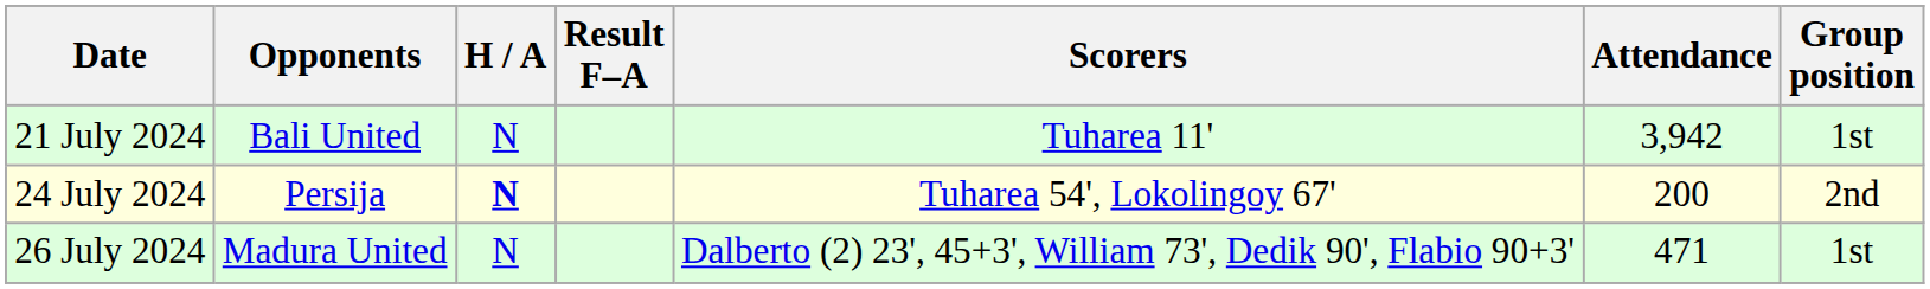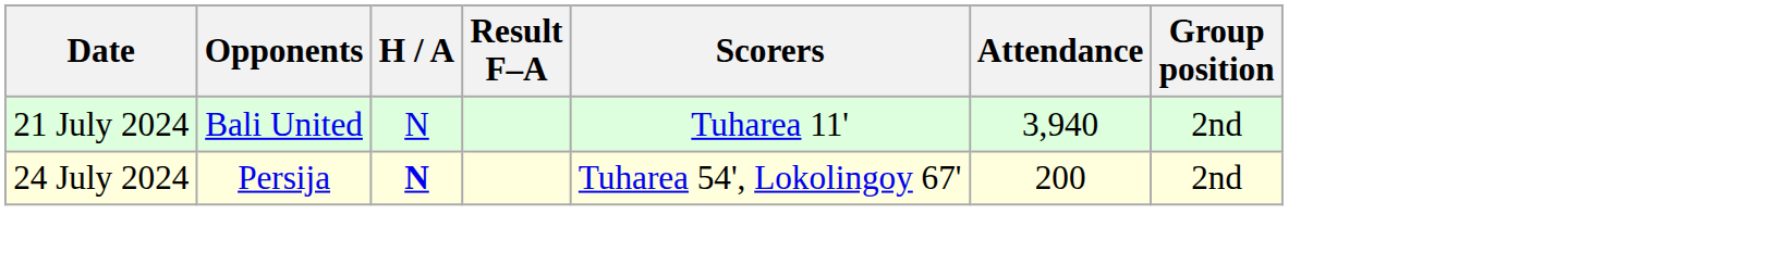21 July 2024 | Attendance: 3,942 -> 3,940
21 July 2024 | Group position: 1st -> 2nd
- row: 26 July 2024 | Madura United | N | Dalberto (2) 23', 45+3', William 73', Dedik 90', Flabio 90+3' | 471 | 1st
